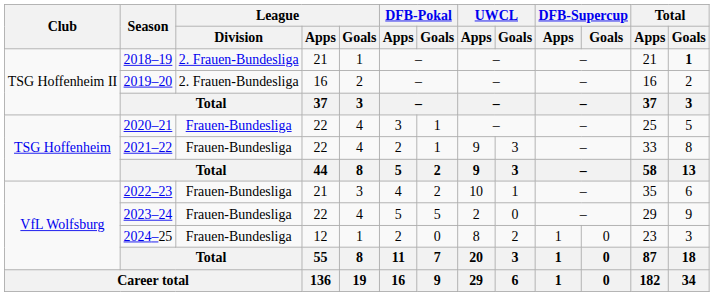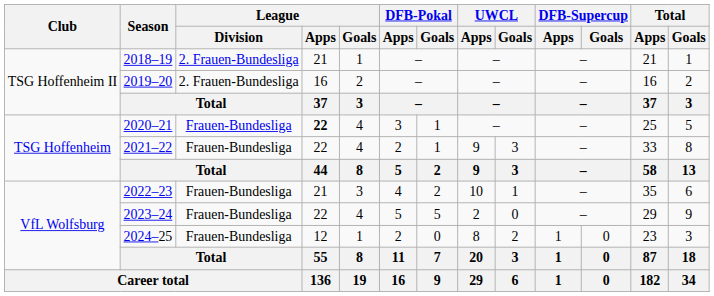2018–19 | Total / Goals: bold -> normal
2020–21 | League / Apps: normal -> bold
